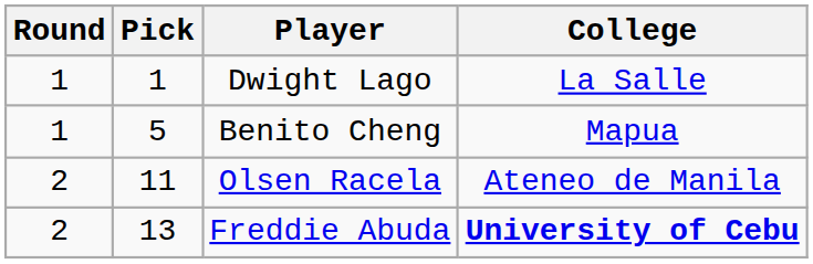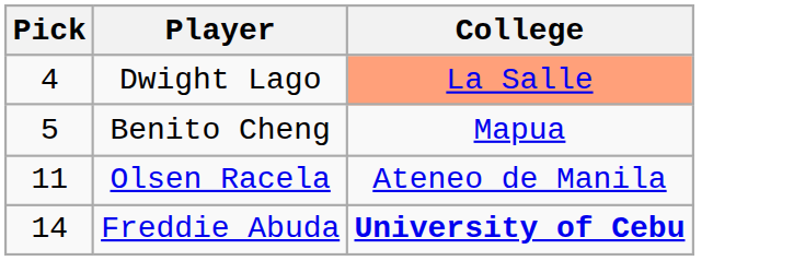- column: Round | 1 | 1 | 2 | 2
Dwight Lago | Pick: 1 -> 4
Dwight Lago | College: no background -> lightsalmon background
Freddie Abuda | Pick: 13 -> 14
